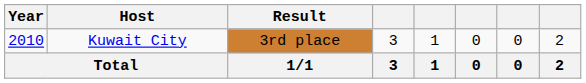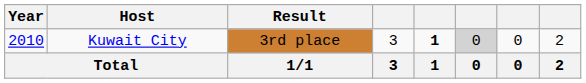Kuwait City | column 5: normal -> bold
Kuwait City | column 6: no background -> lightgrey background
